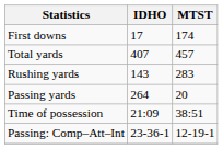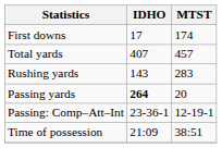Passing yards | IDHO: normal -> bold
rows swapped: Passing: Comp–Att–Int <-> Time of possession
